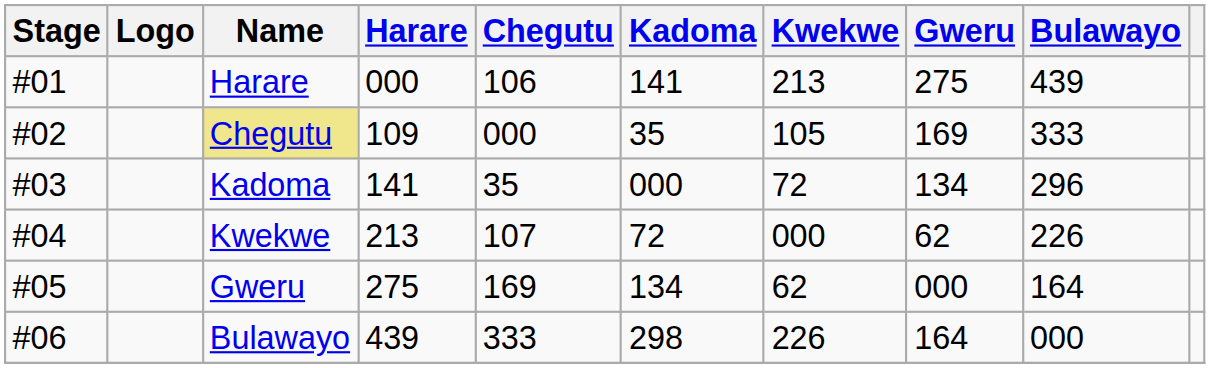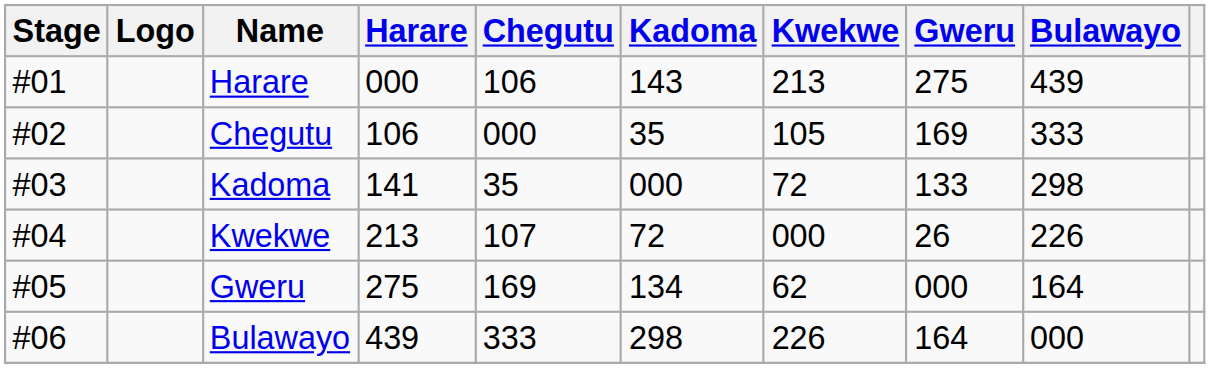row 2 | Kadoma: 141 -> 143
row 3 | Name: khaki background -> no background
row 3 | Harare: 109 -> 106
row 4 | Gweru: 134 -> 133
row 4 | Bulawayo: 296 -> 298
row 5 | Gweru: 62 -> 26
